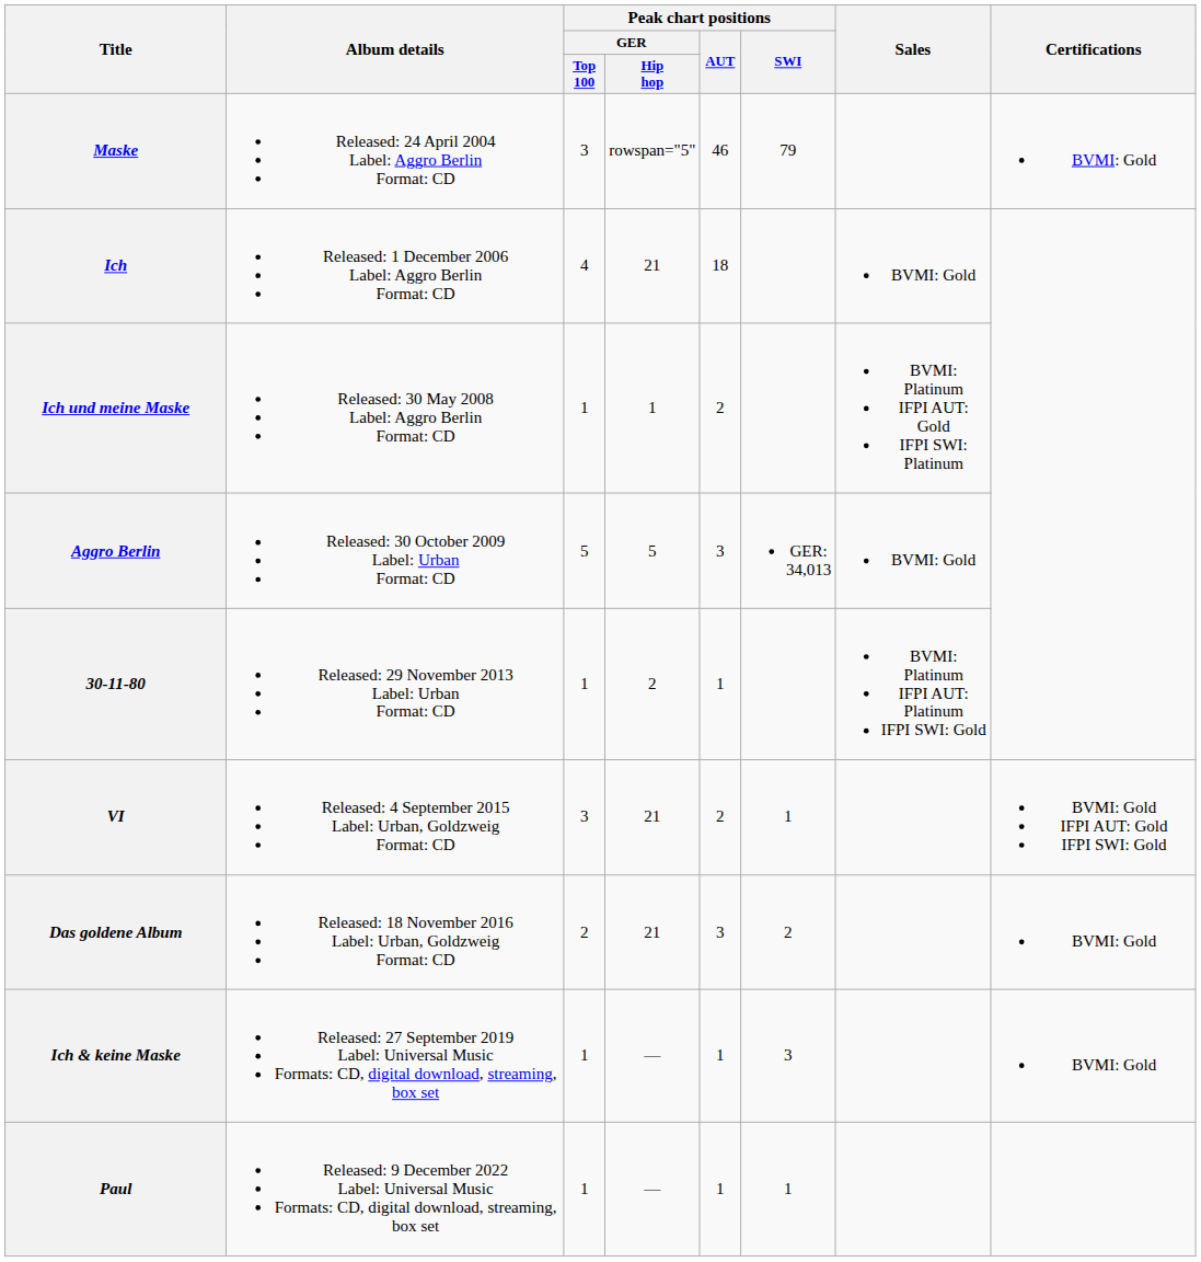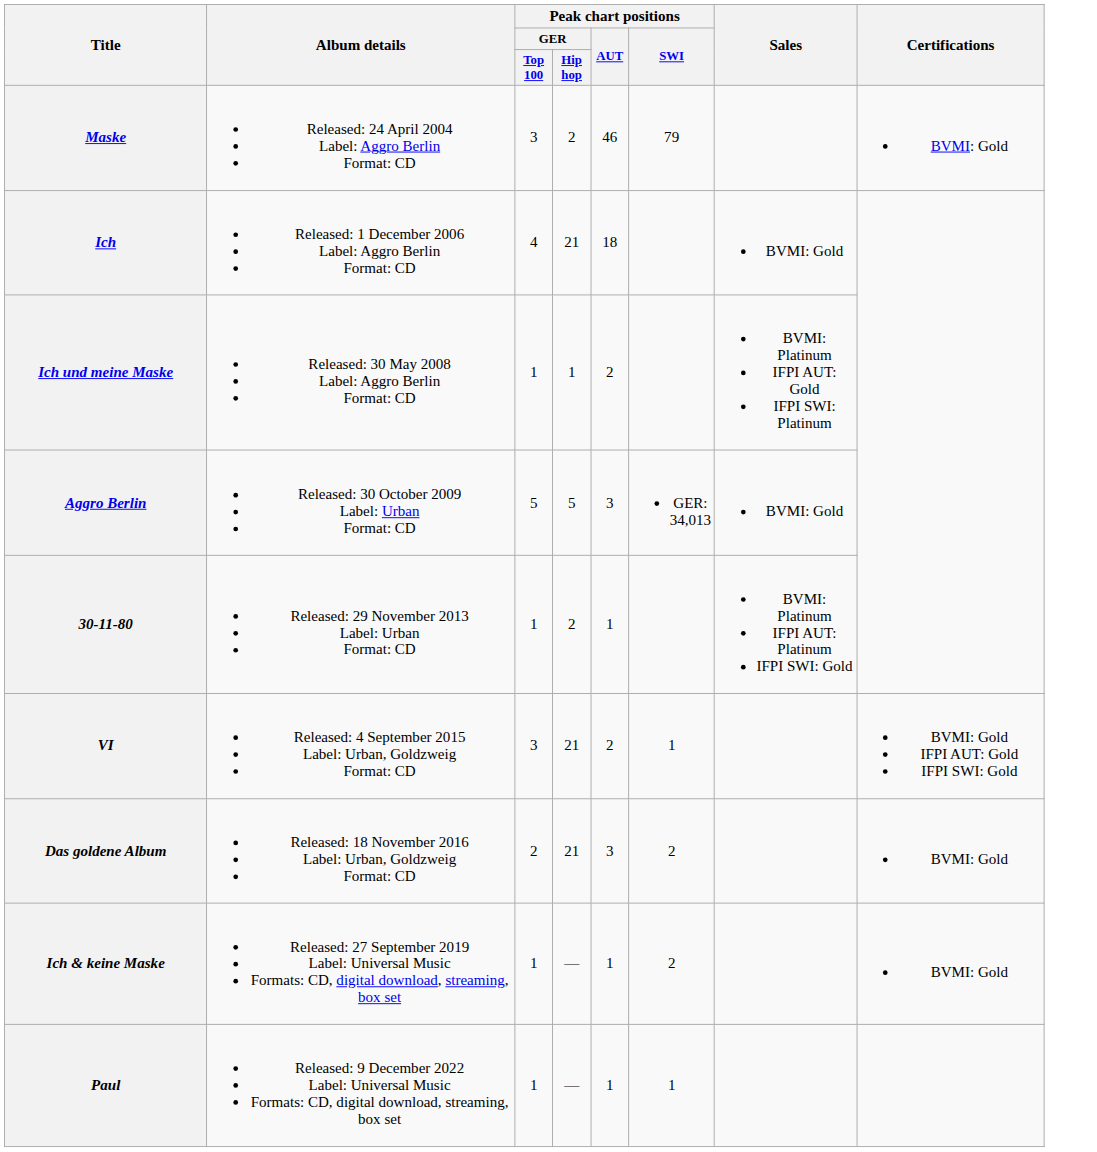Maske | Peak chart positions / GER / Hip hop: rowspan="5" -> 2
Ich & keine Maske | Peak chart positions / SWI: 3 -> 2
